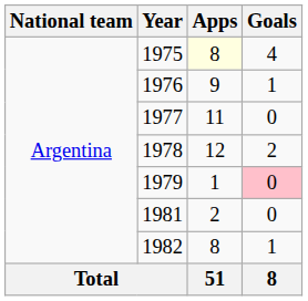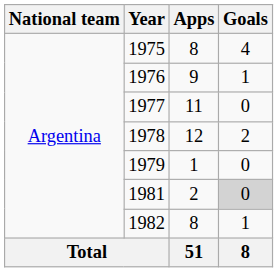1975 | Apps: lightyellow background -> no background
1979 | Goals: pink background -> no background
1981 | Goals: no background -> lightgrey background
